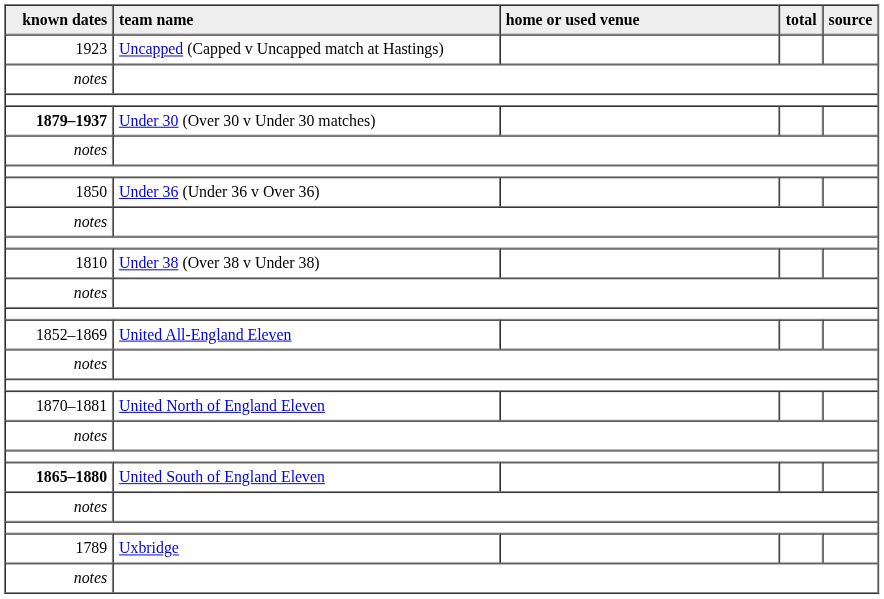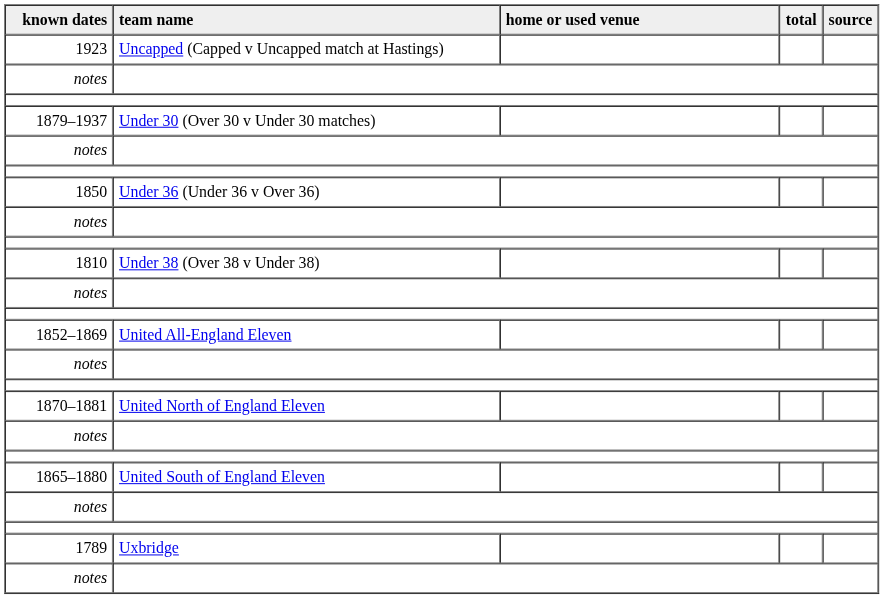1879–1937 | known dates: bold -> normal
1865–1880 | known dates: bold -> normal
